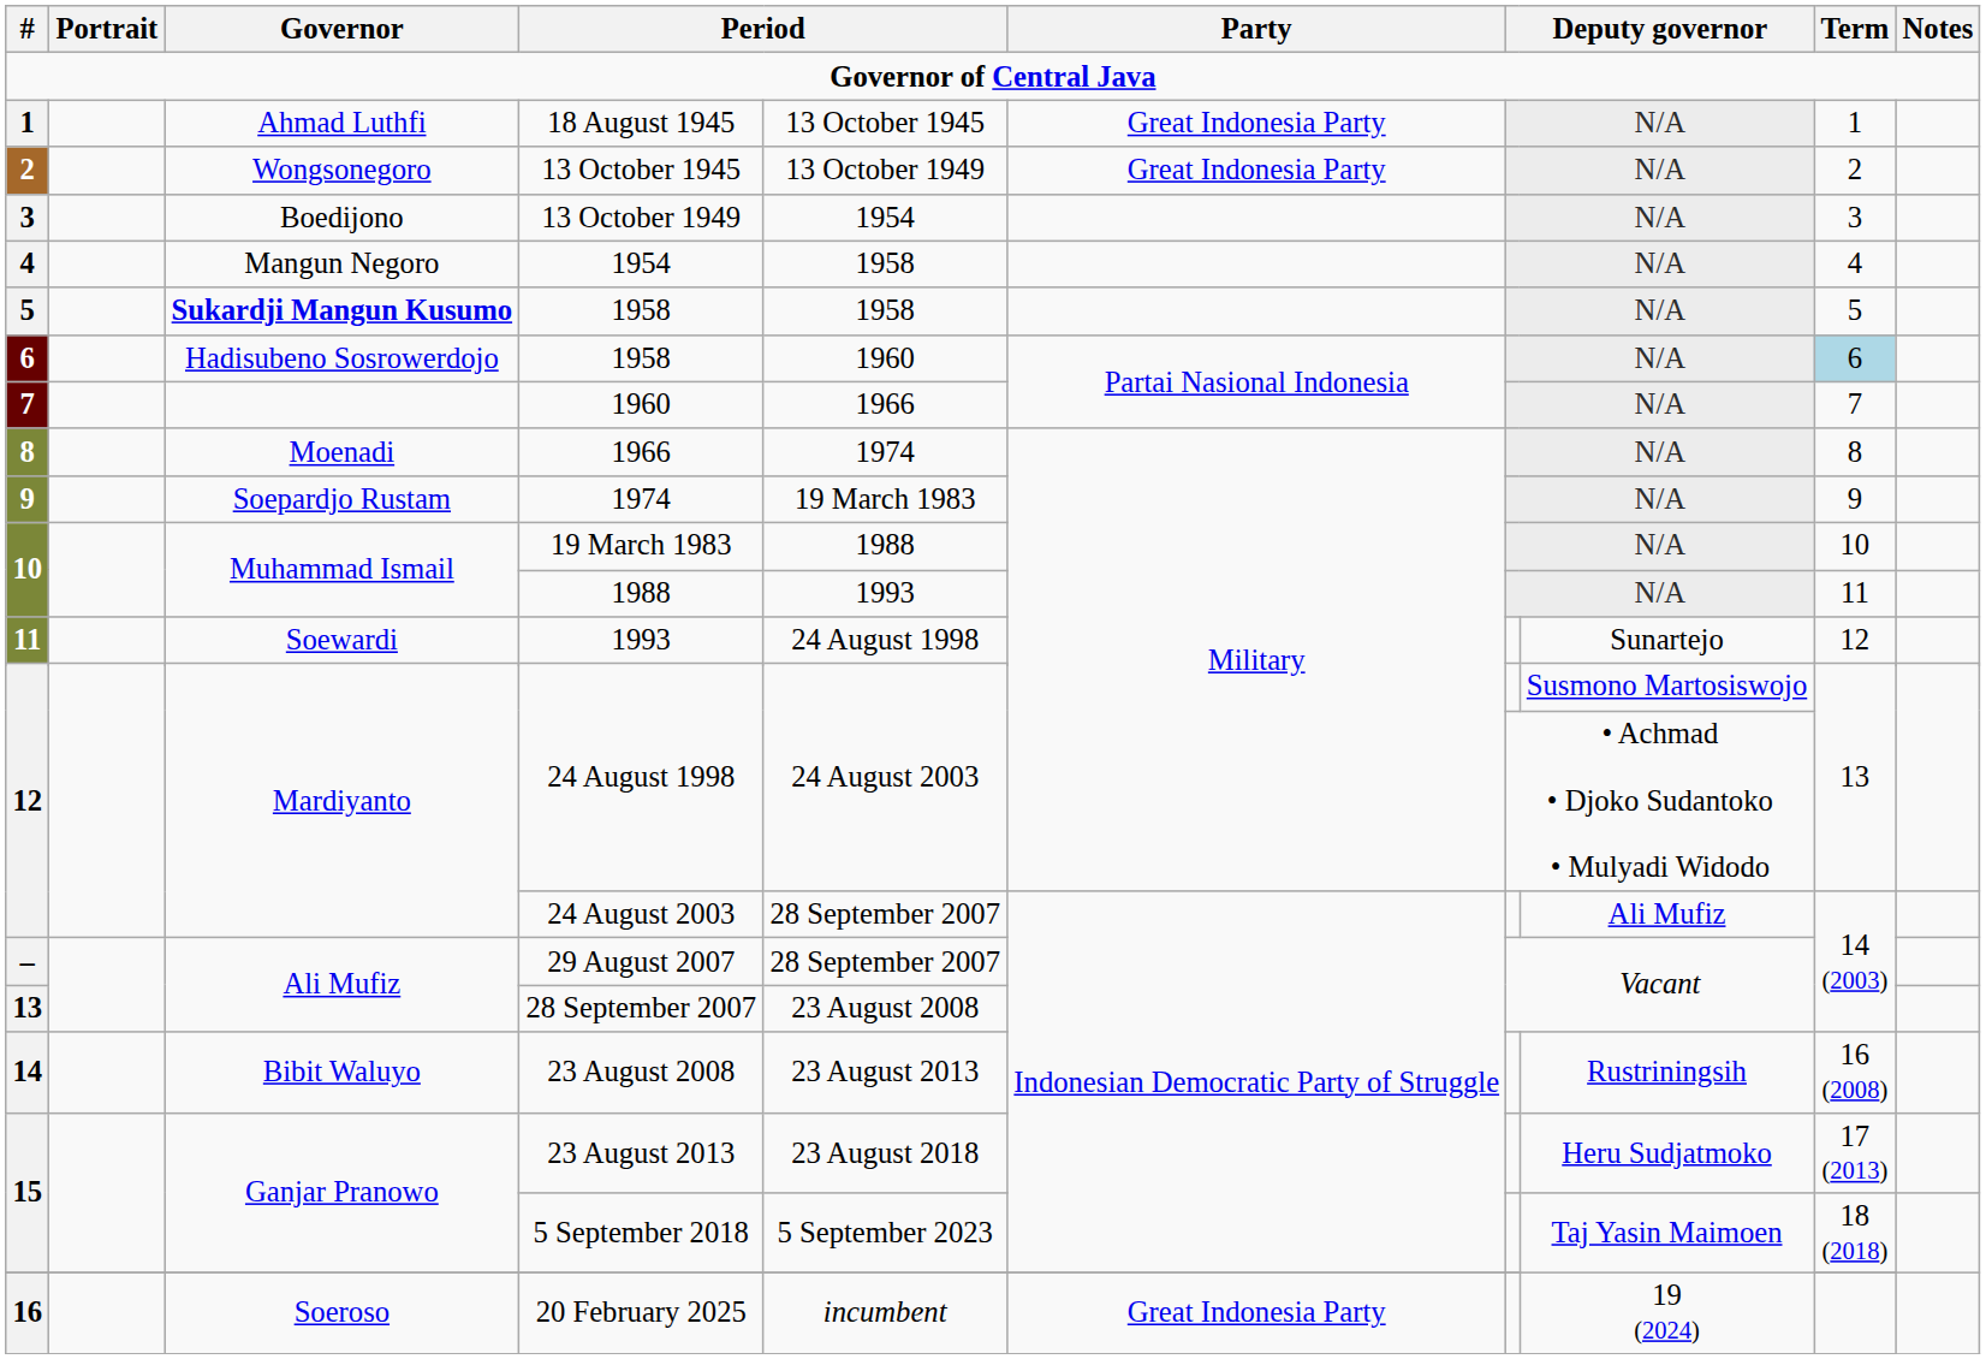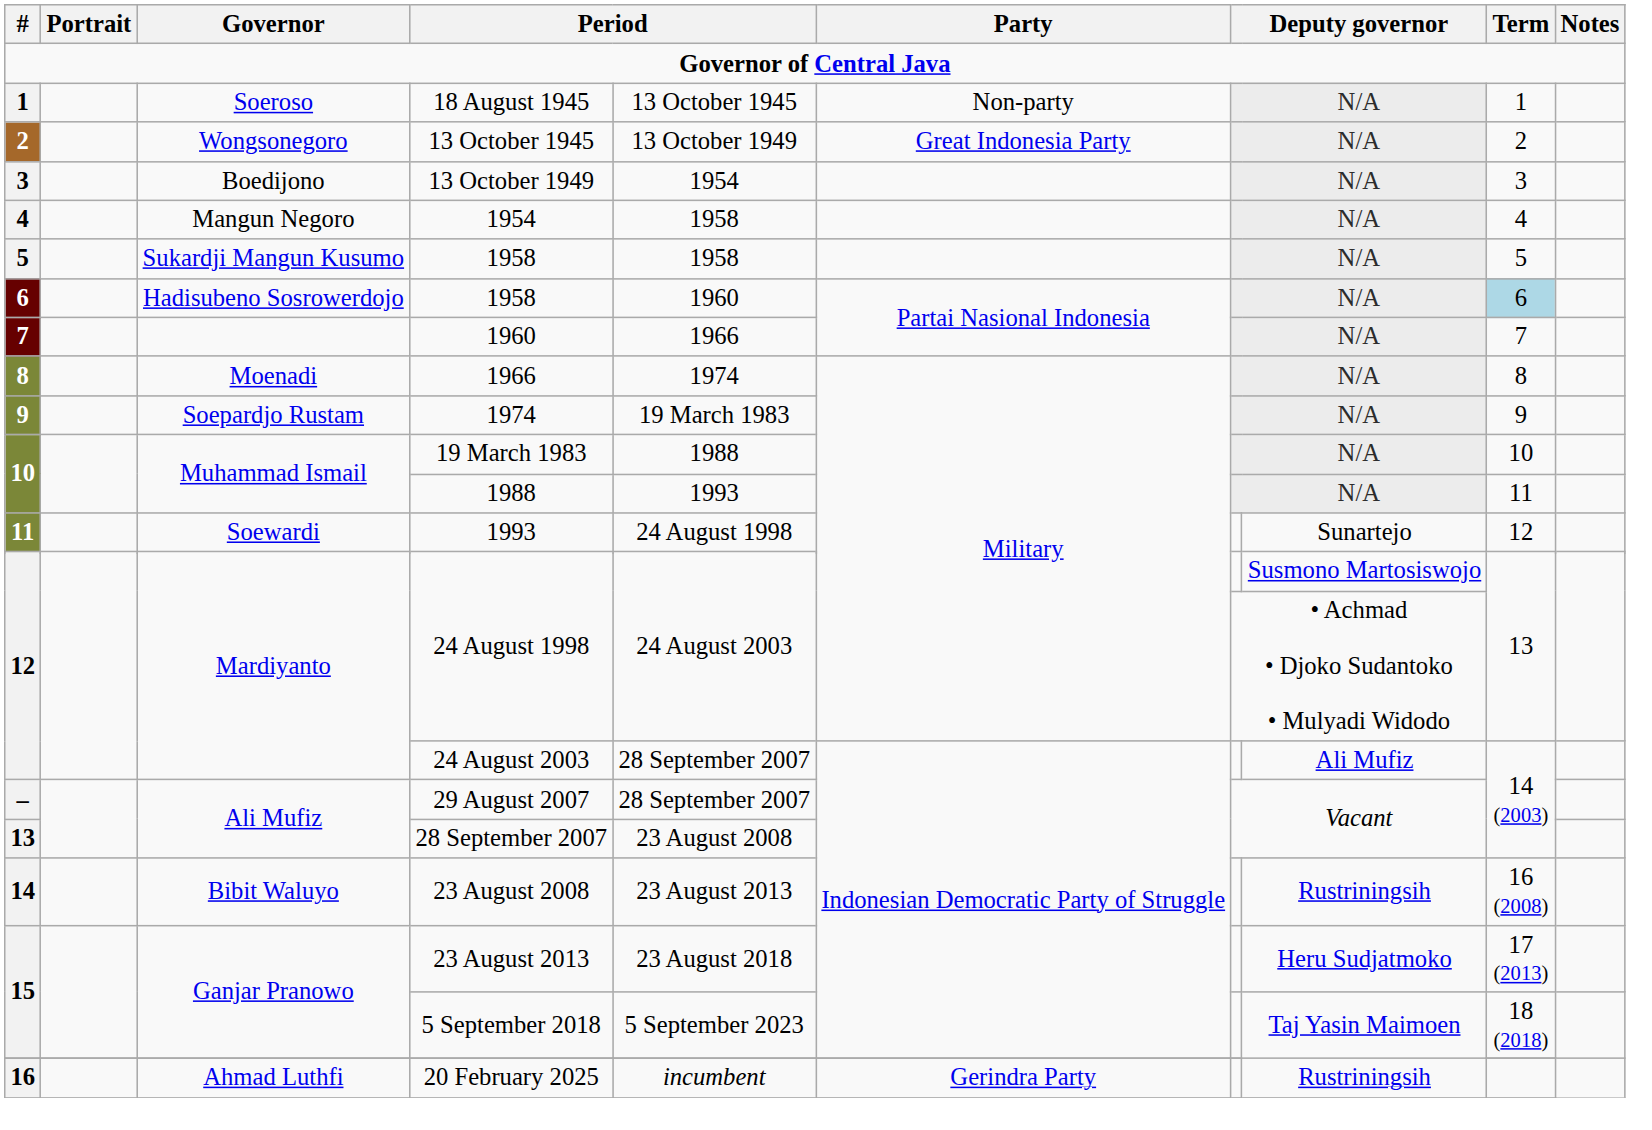18 August 1945 | Governor: Ahmad Luthfi -> Soeroso
18 August 1945 | Party: Great Indonesia Party -> Non-party
5 / 1958 | Governor: bold -> normal
20 February 2025 | Governor: Soeroso -> Ahmad Luthfi
20 February 2025 | Party: Great Indonesia Party -> Gerindra Party
20 February 2025 | column 8: 19 (2024) -> Rustriningsih
